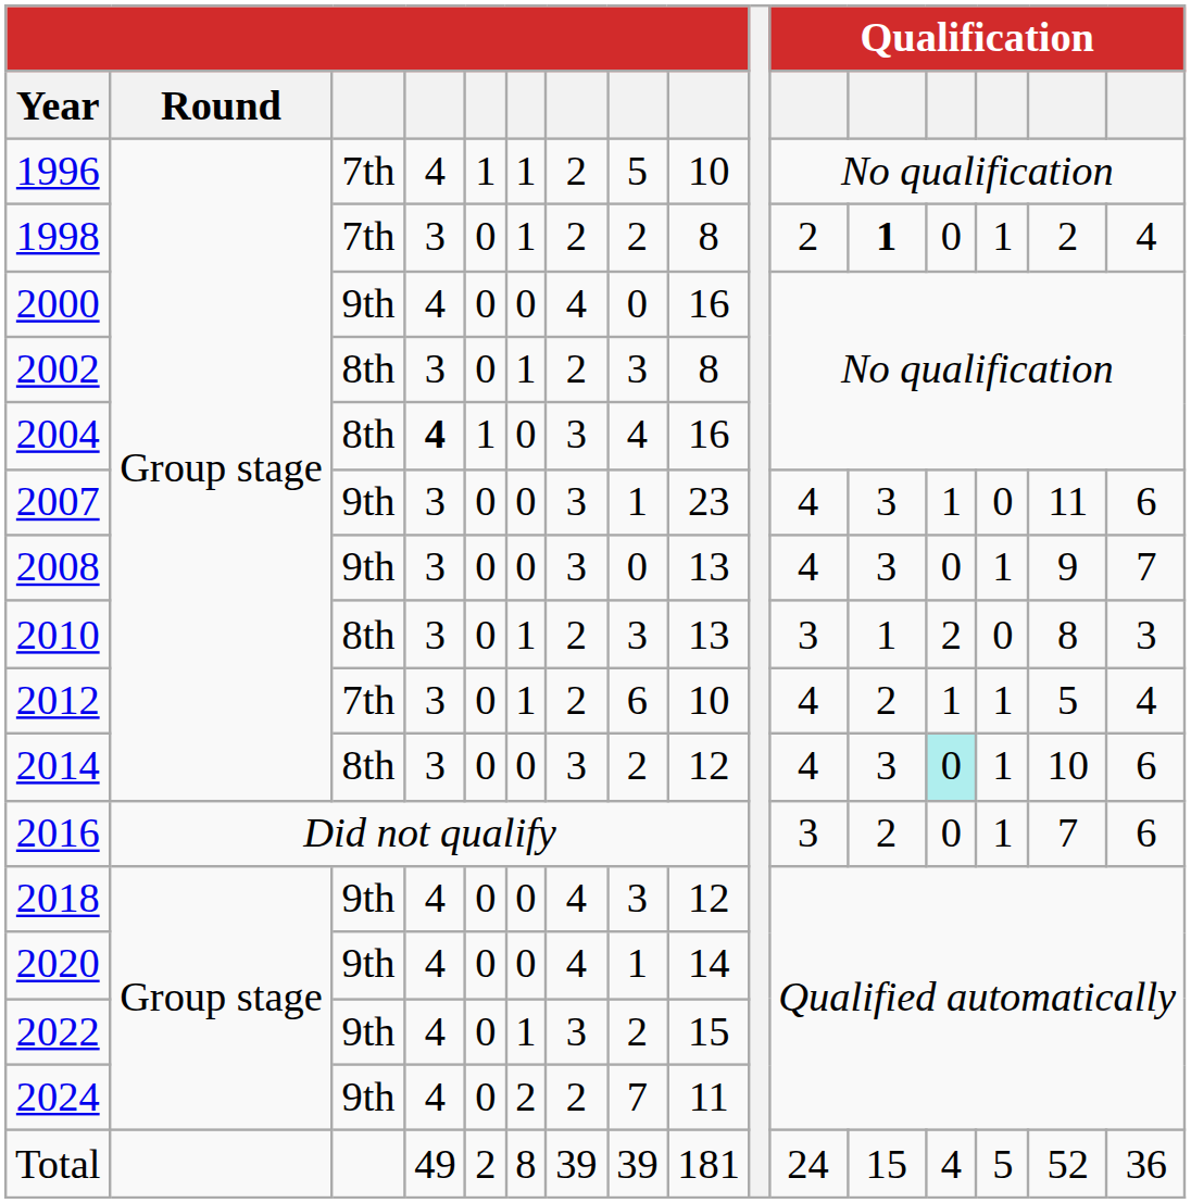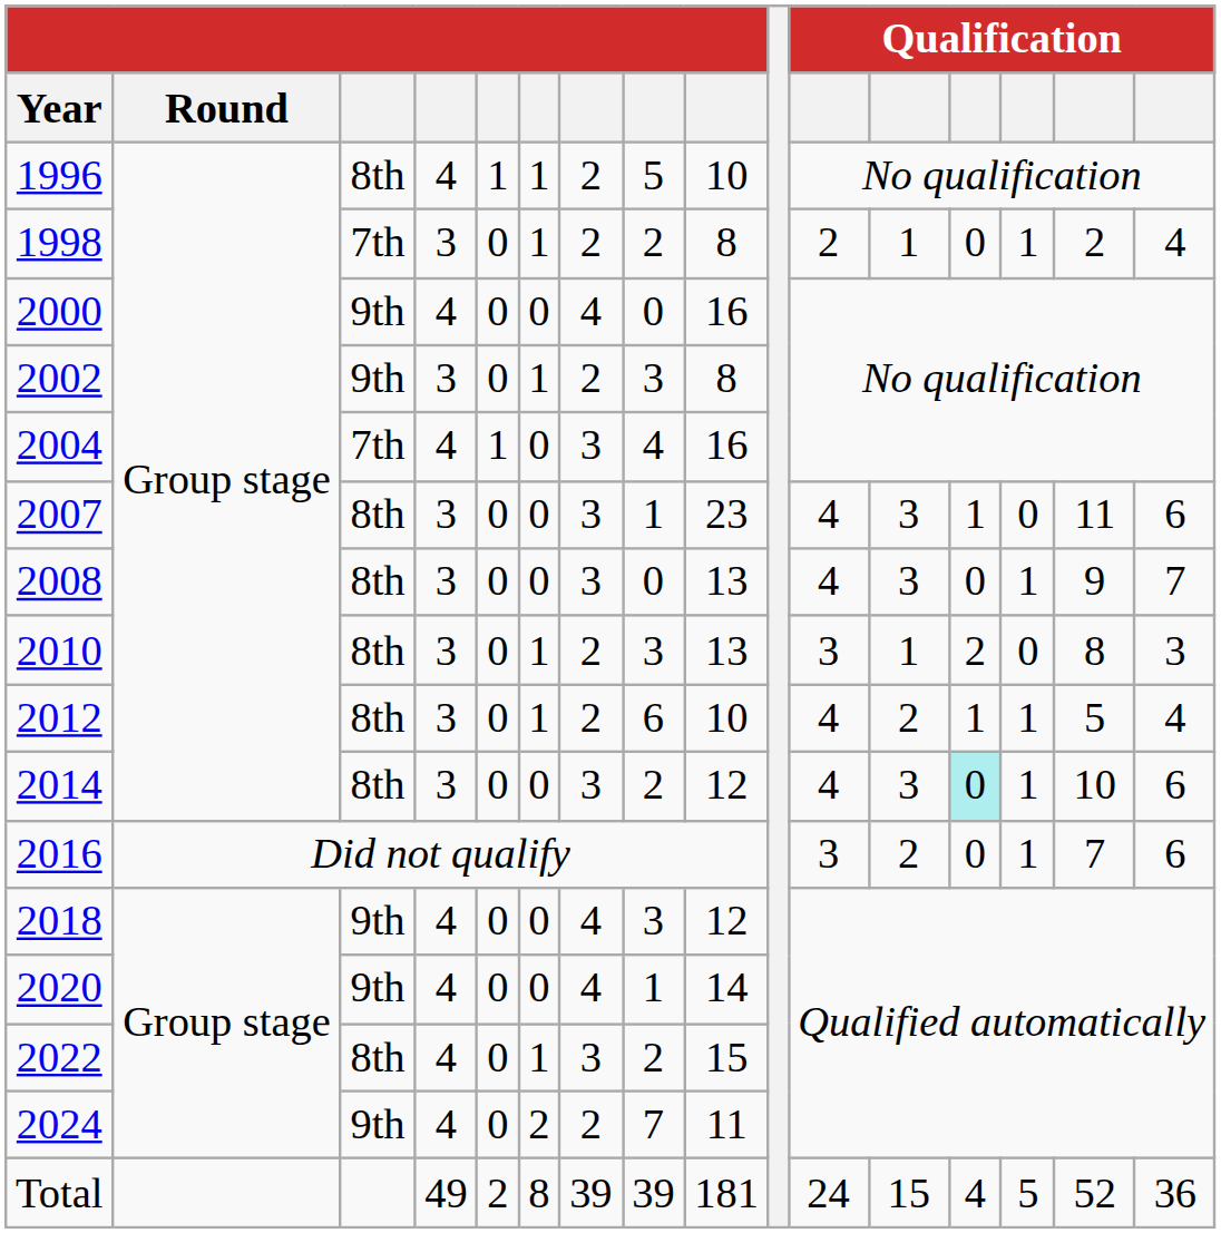1996 | column 3: 7th -> 8th
1998 | column 12: bold -> normal
2002 | column 3: 8th -> 9th
2004 | column 3: 8th -> 7th
2004 | column 4: bold -> normal
2007 | column 3: 9th -> 8th
2008 | column 3: 9th -> 8th
2012 | column 3: 7th -> 8th
2022 | column 3: 9th -> 8th
